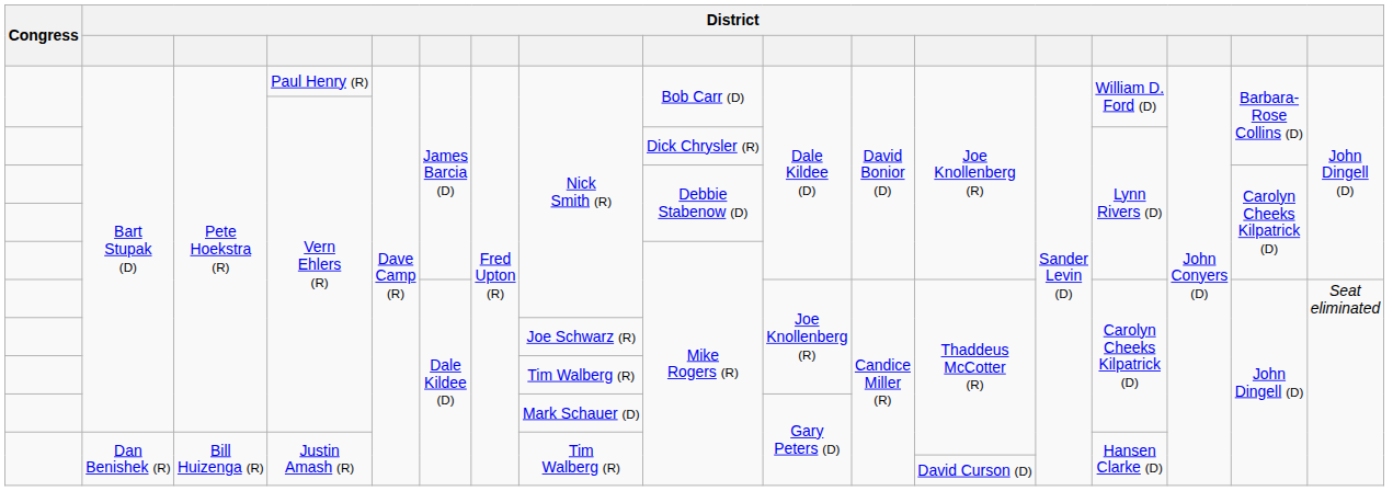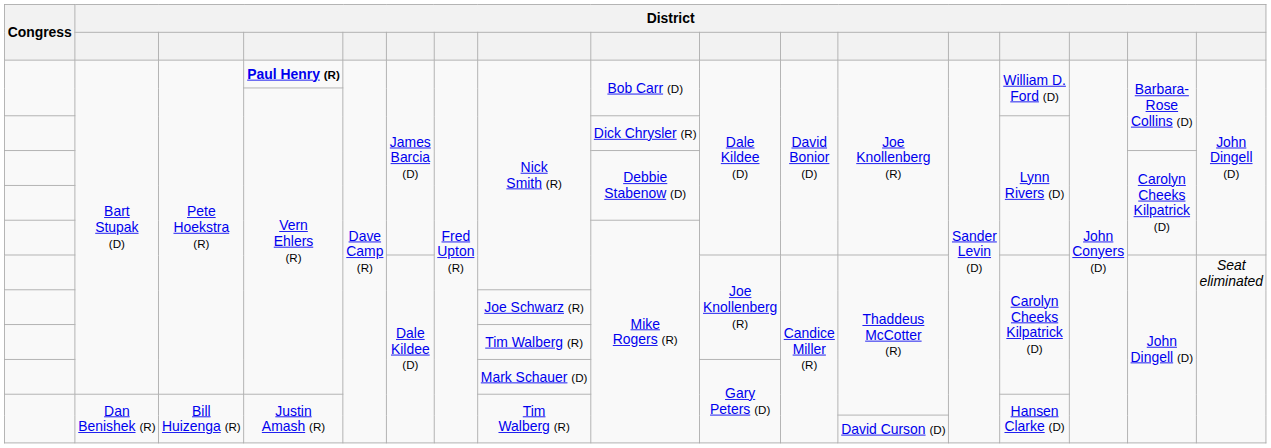Paul Henry (R) | column 4: normal -> bold
